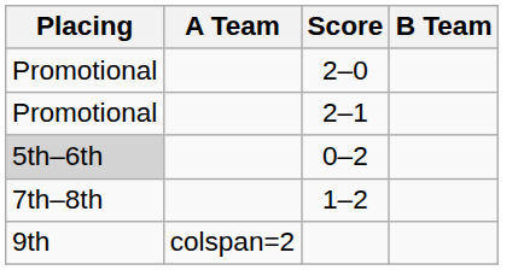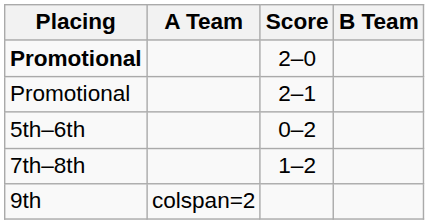2–0 | Placing: normal -> bold
0–2 | Placing: lightgrey background -> no background
